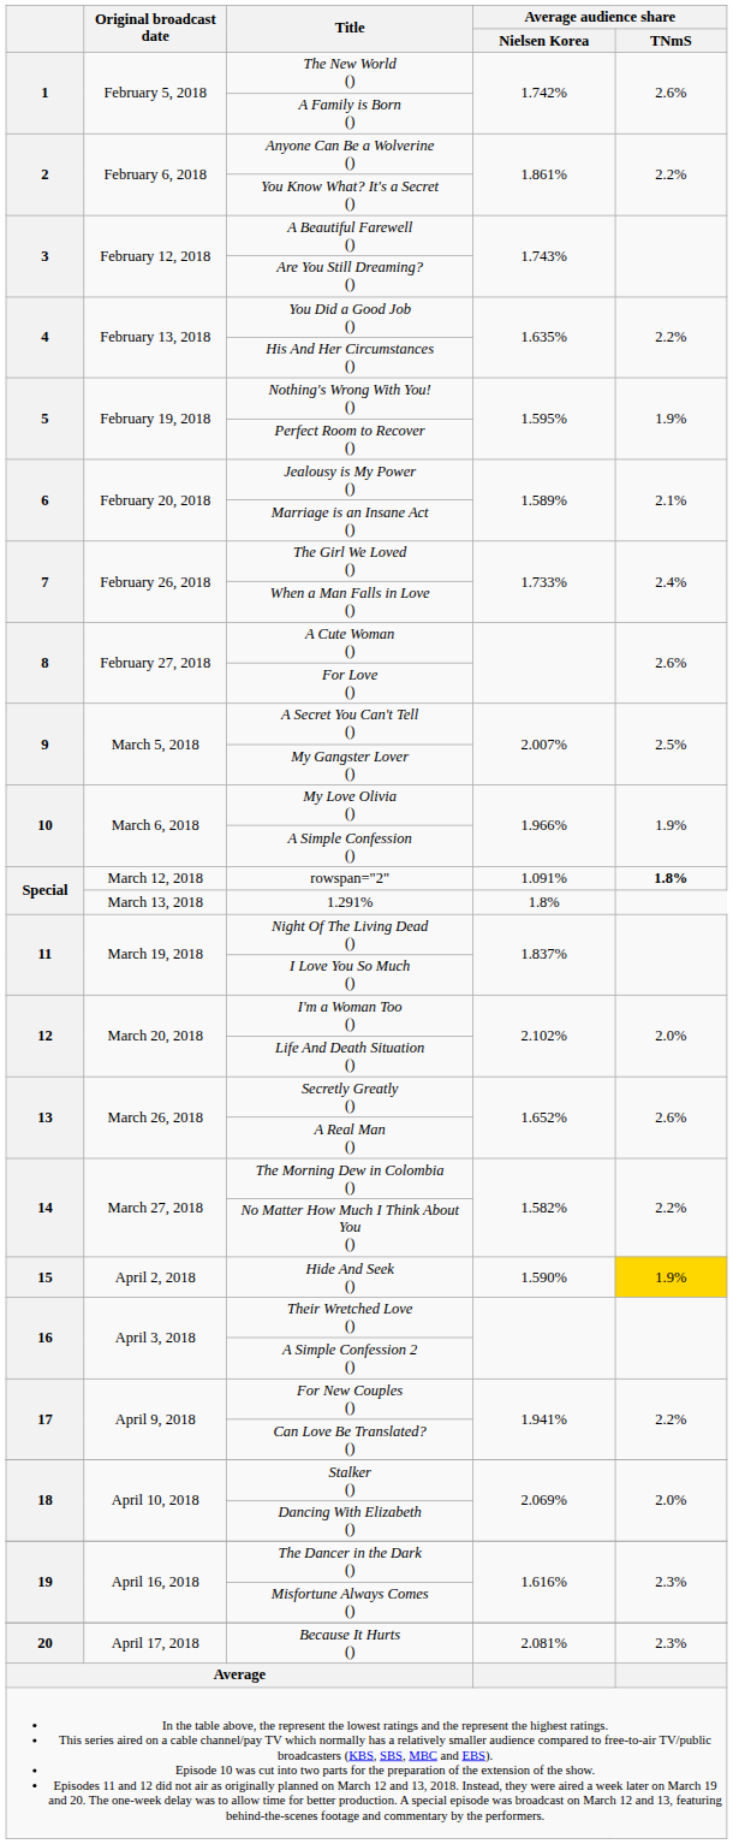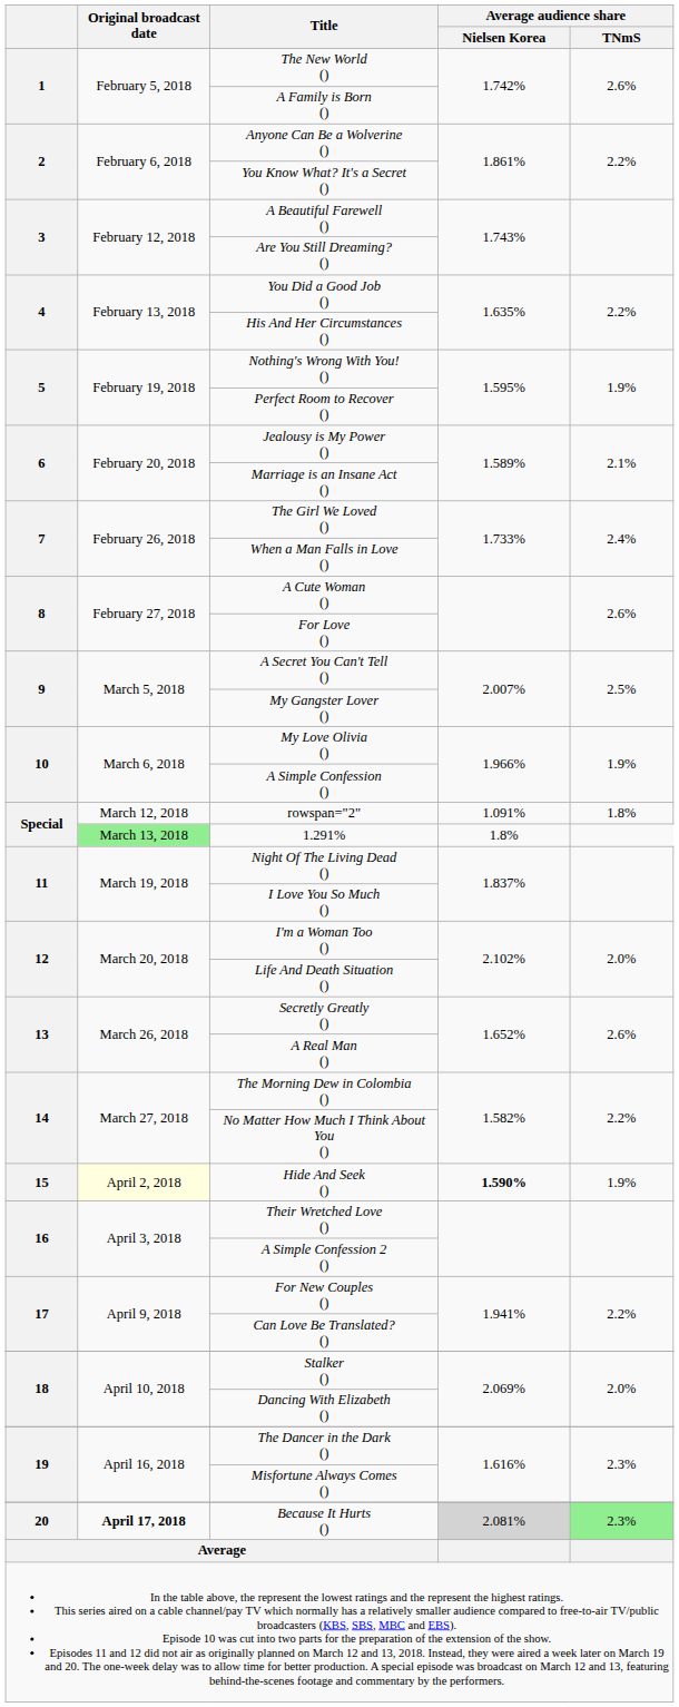rowspan="2" | Average audience share / TNmS: bold -> normal
1.291% | Original broadcast date: no background -> lightgreen background
Hide And Seek () | Original broadcast date: no background -> lightyellow background
Hide And Seek () | Average audience share / Nielsen Korea: normal -> bold
Hide And Seek () | Average audience share / TNmS: gold background -> no background
Because It Hurts () | Original broadcast date: normal -> bold
Because It Hurts () | Average audience share / Nielsen Korea: no background -> lightgrey background
Because It Hurts () | Average audience share / TNmS: no background -> lightgreen background
